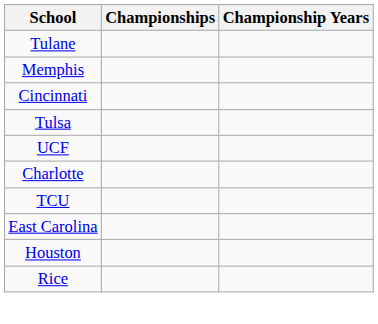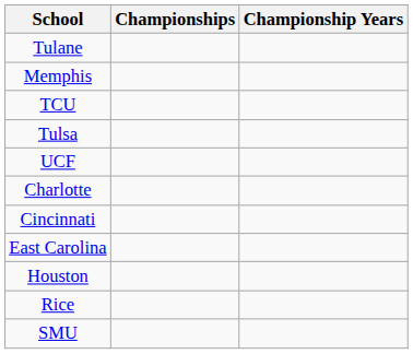rows swapped: TCU <-> Cincinnati
+ row: SMU
